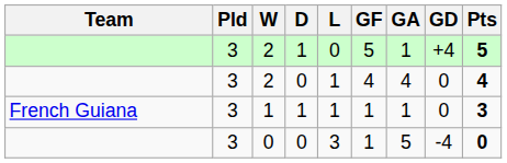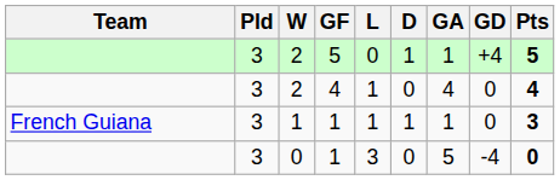columns swapped: D <-> GF
